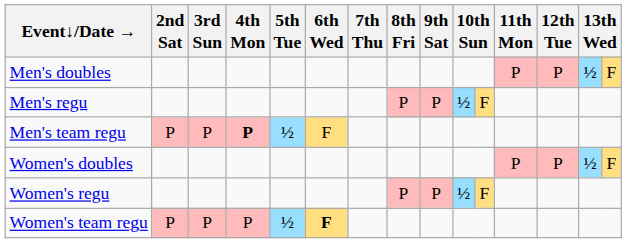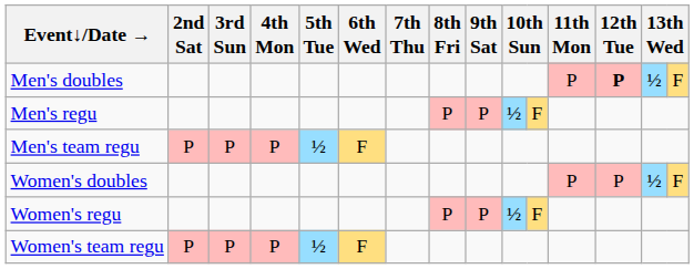Men's doubles | 12th Tue: normal -> bold
Men's team regu | 4th Mon: bold -> normal
Women's team regu | 6th Wed: bold -> normal
